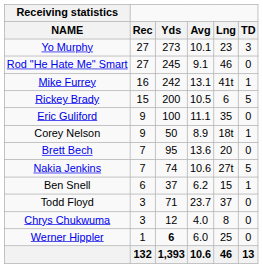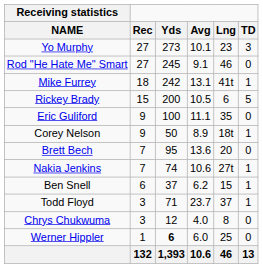Mike Furrey | Rec: 16 -> 18
Nakia Jenkins | TD: 5 -> 1
Todd Floyd | TD: 0 -> 1
